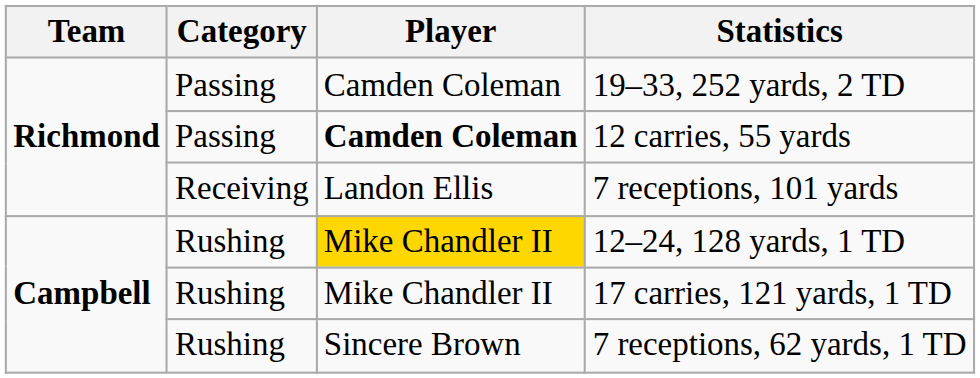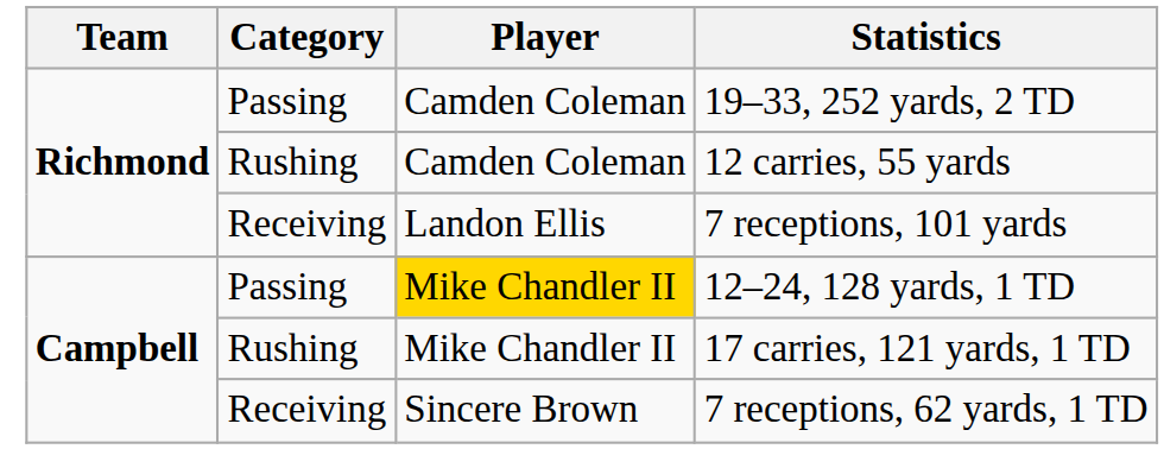12 carries, 55 yards | Category: Passing -> Rushing
12 carries, 55 yards | Player: bold -> normal
12–24, 128 yards, 1 TD | Category: Rushing -> Passing
7 receptions, 62 yards, 1 TD | Category: Rushing -> Receiving
